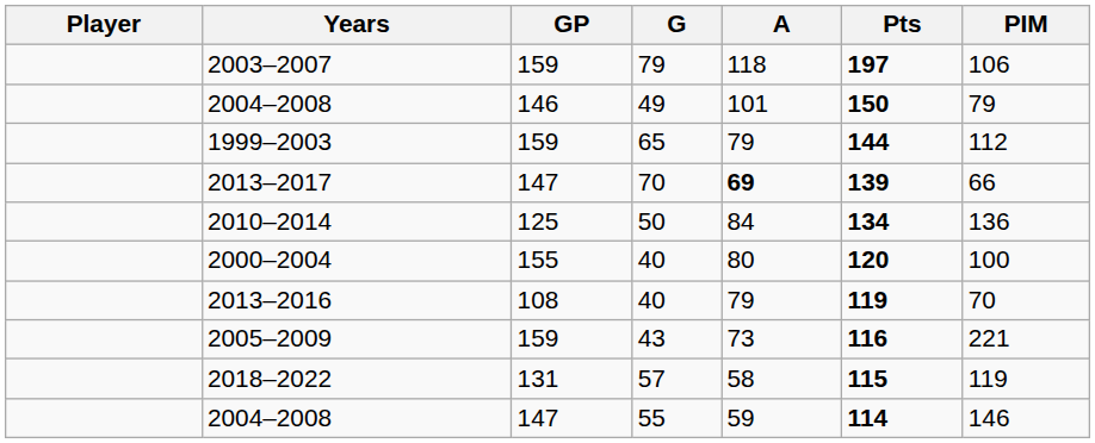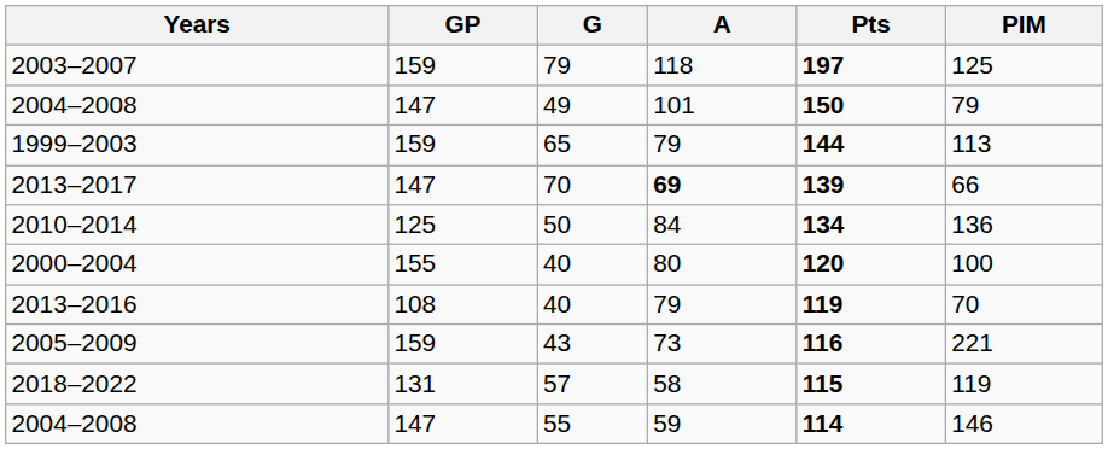- column: Player
2003–2007 | PIM: 106 -> 125
2004–2008 / 49 | GP: 146 -> 147
1999–2003 | PIM: 112 -> 113
